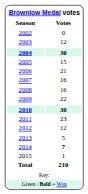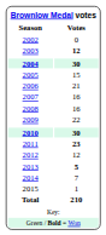2003 | Votes: normal -> bold
2011 | Votes: normal -> bold
2013 | Votes: normal -> bold
2014 | Votes: bold -> normal
